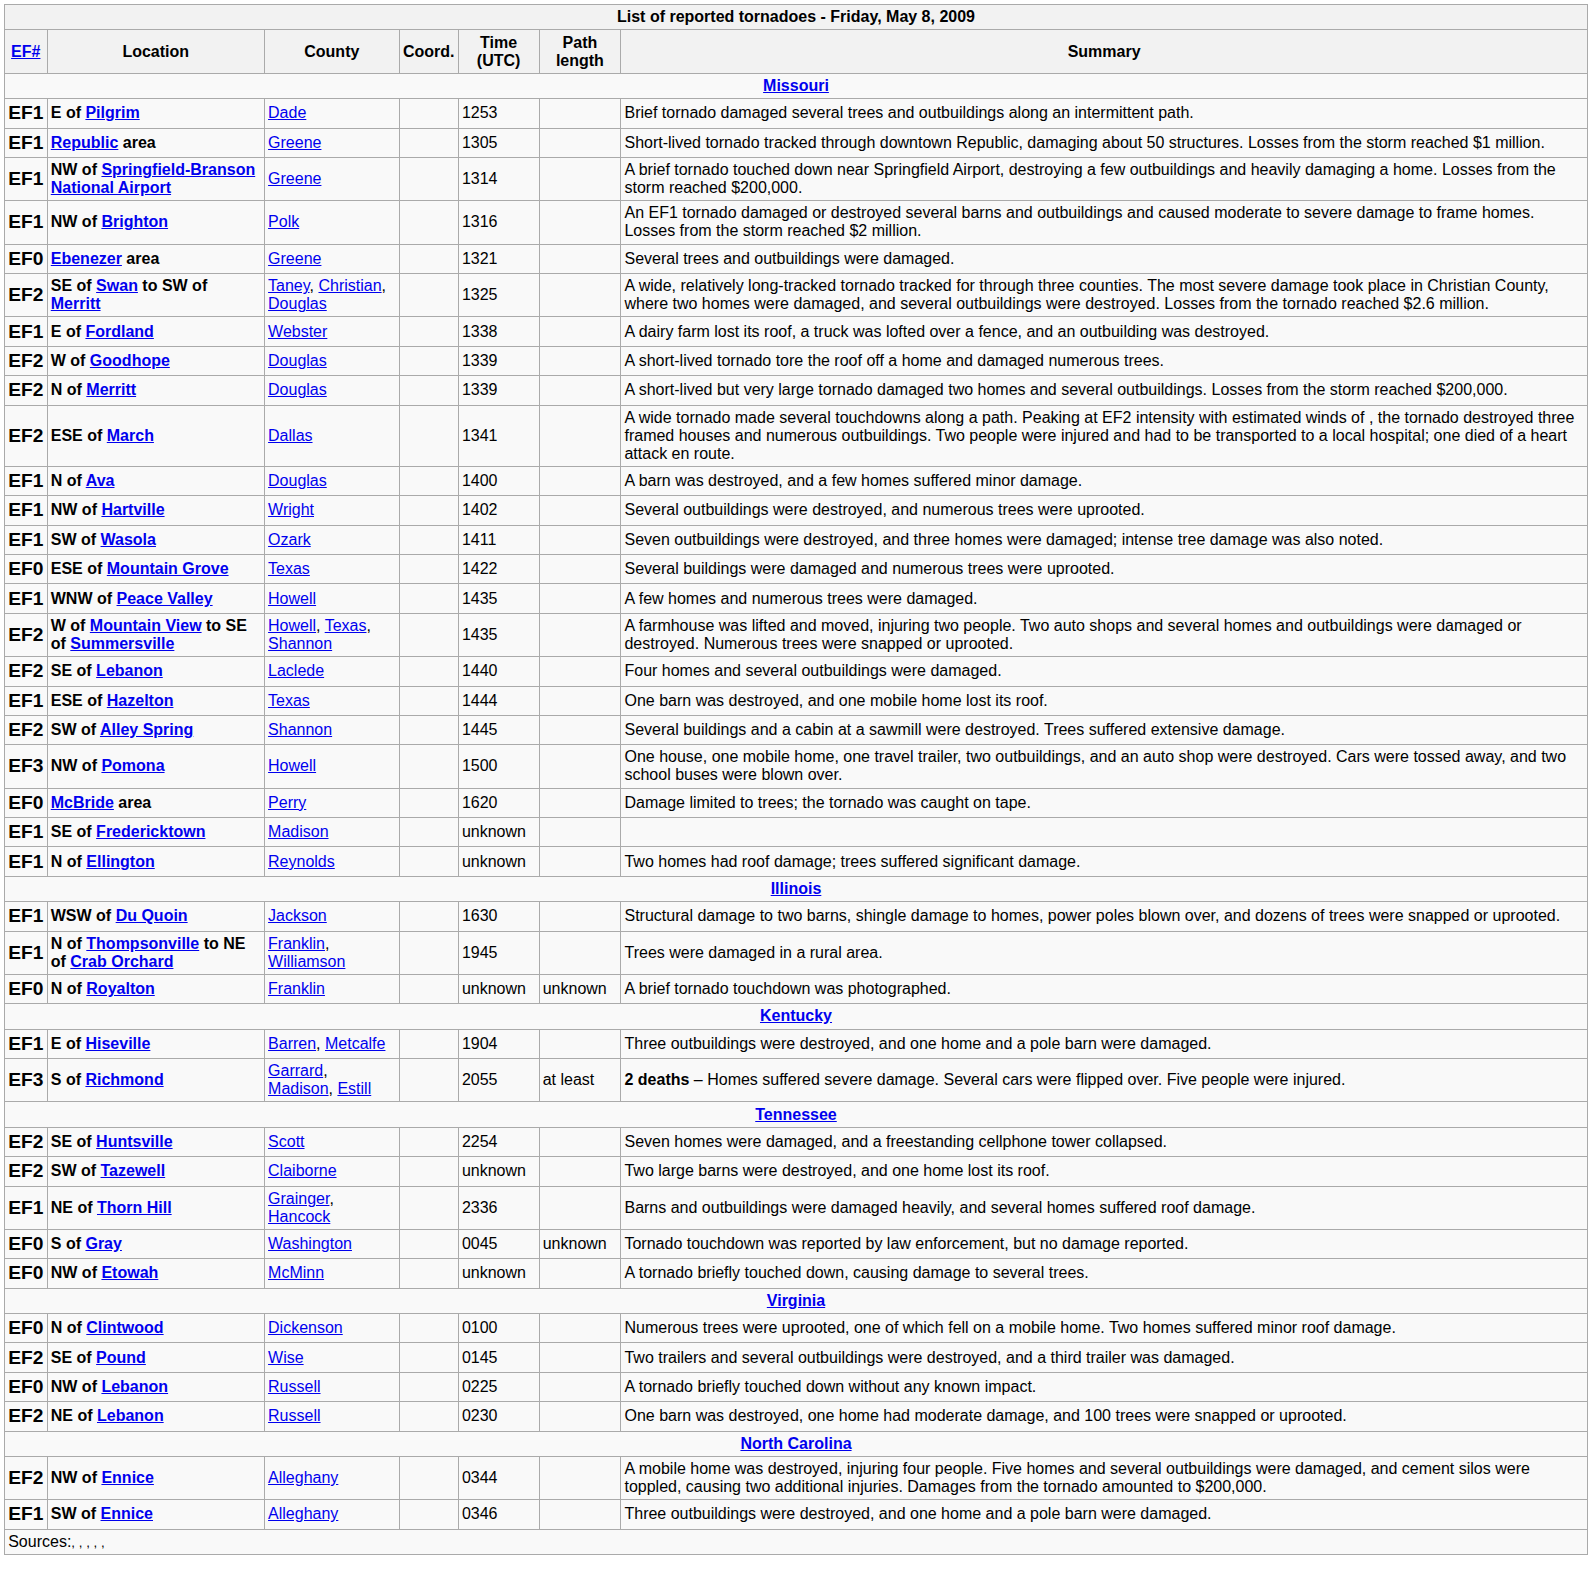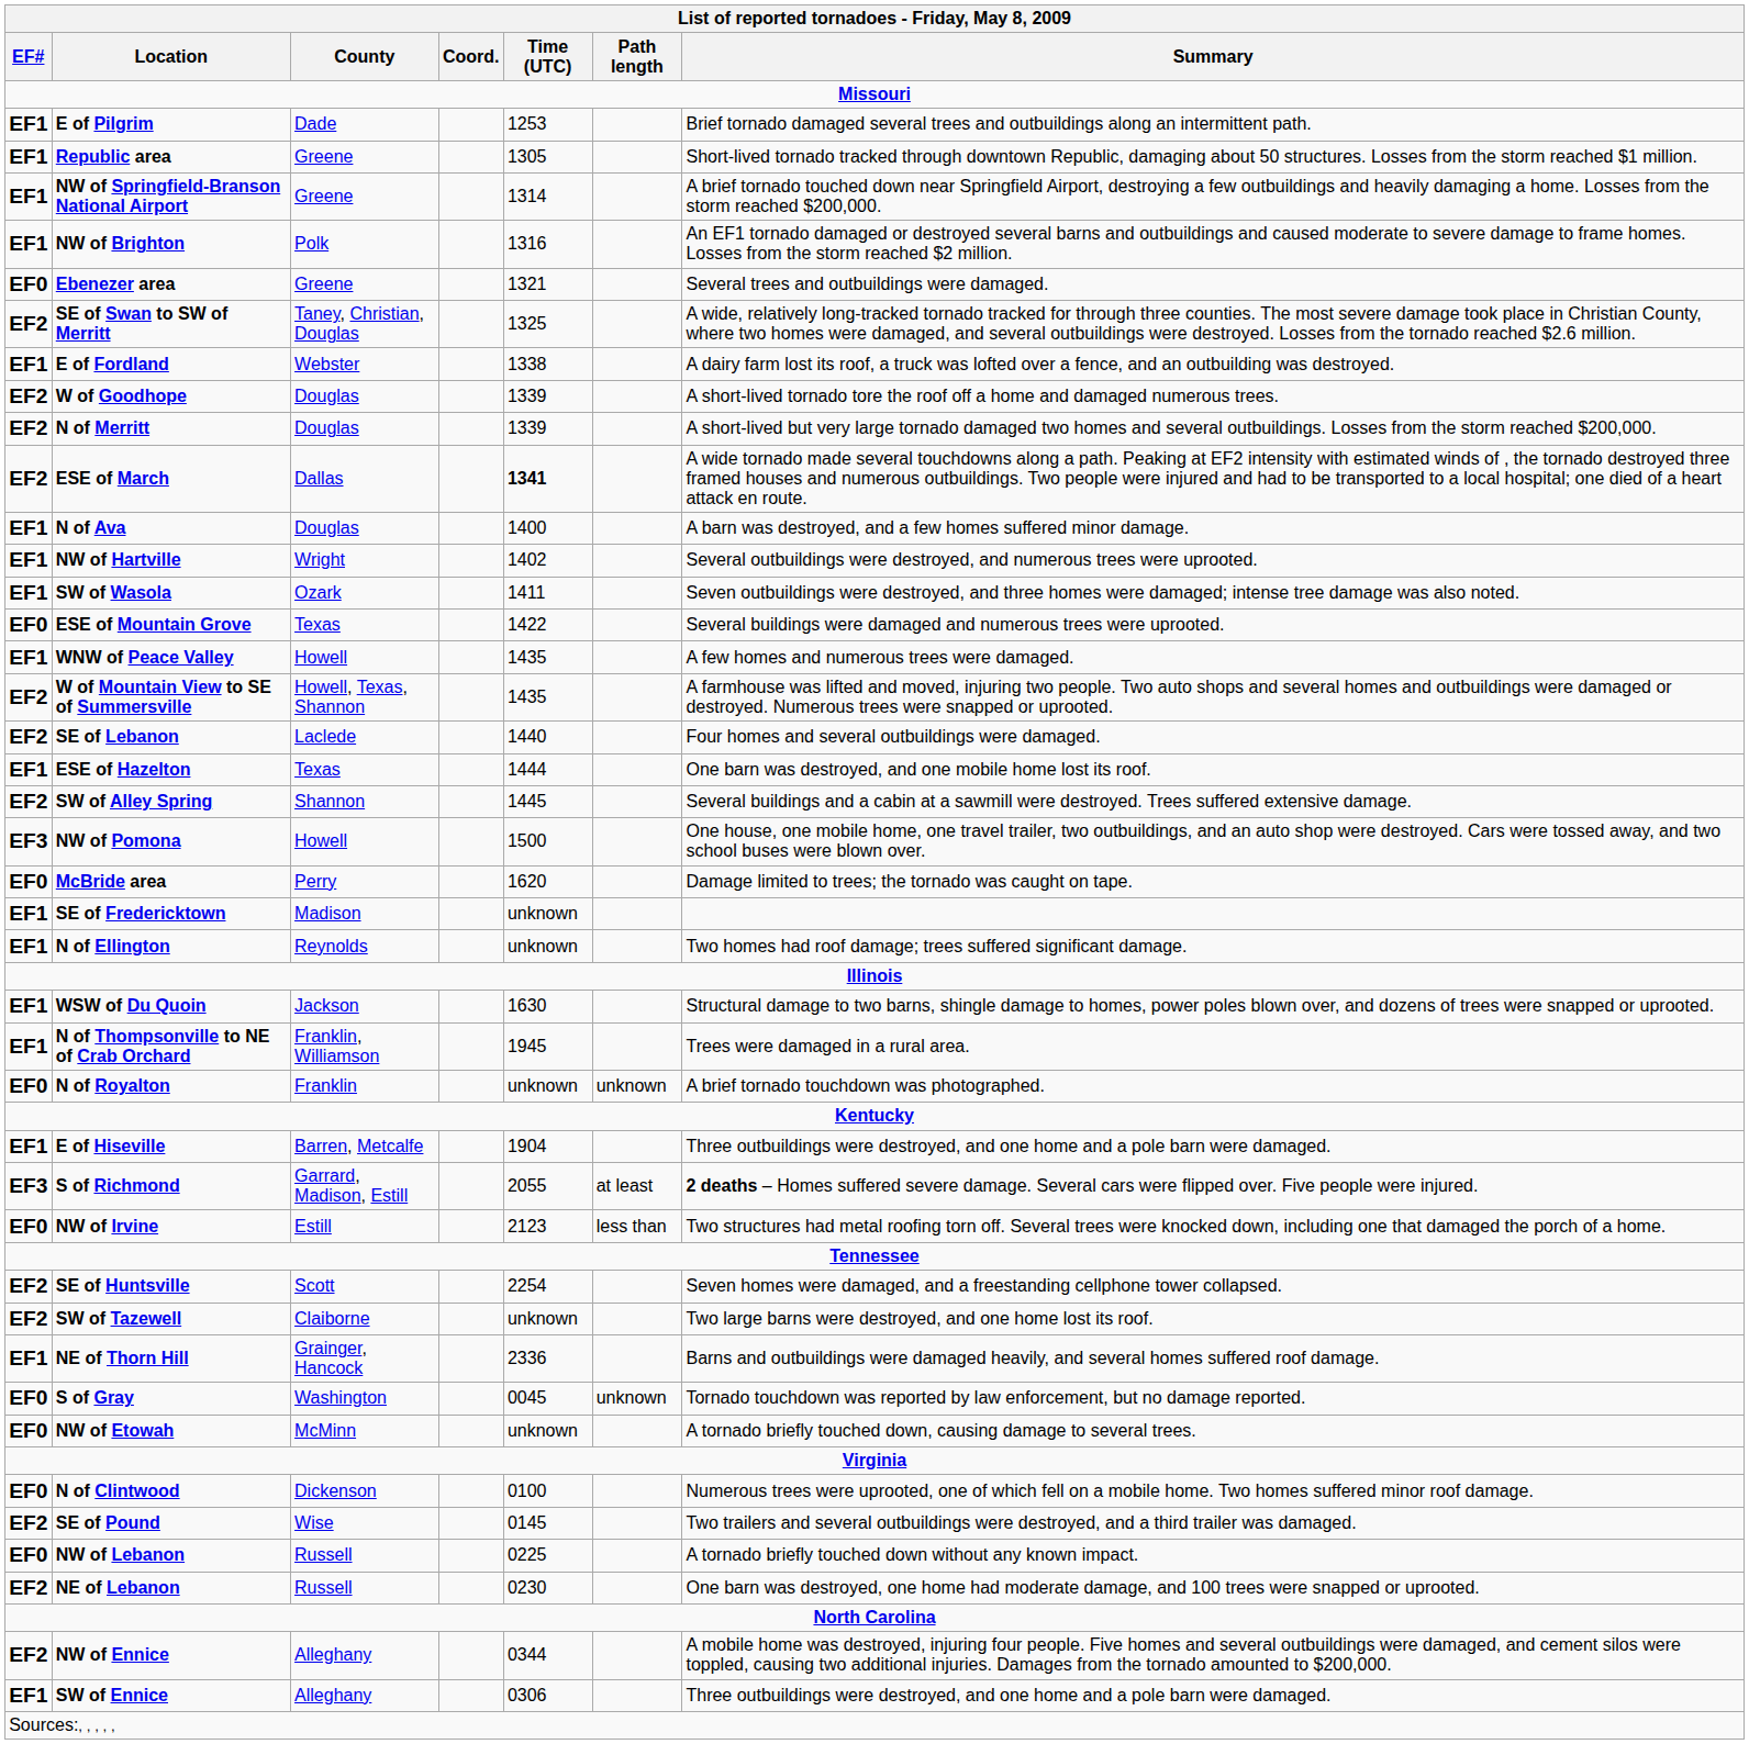ESE of March | Time (UTC): normal -> bold
+ row: EF0 | NW of Irvine | Estill | 2123 | less than | Two structures had metal roofing torn off. Several trees were knocked down, including one that damaged the porch of a home.
SW of Ennice | Time (UTC): 0346 -> 0306
